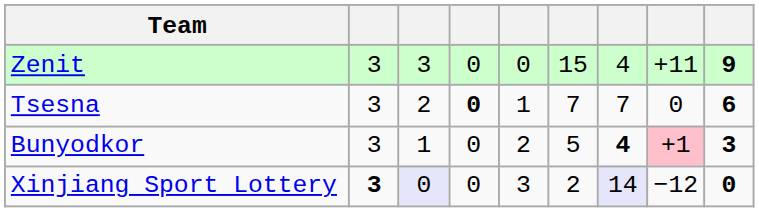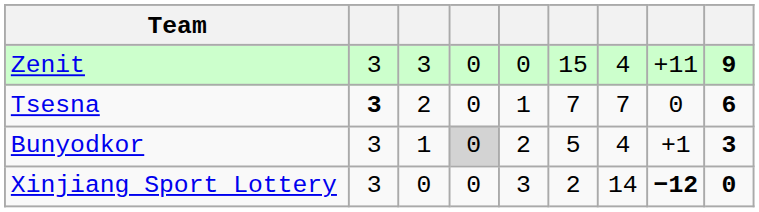Tsesna | column 2: normal -> bold
Tsesna | column 4: bold -> normal
Bunyodkor | column 4: no background -> lightgrey background
Bunyodkor | column 7: bold -> normal
Bunyodkor | column 8: pink background -> no background
Xinjiang Sport Lottery | column 2: bold -> normal
Xinjiang Sport Lottery | column 3: lavender background -> no background
Xinjiang Sport Lottery | column 7: lavender background -> no background
Xinjiang Sport Lottery | column 8: normal -> bold
